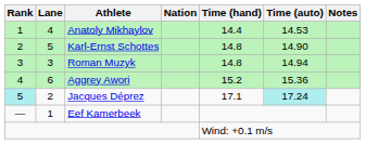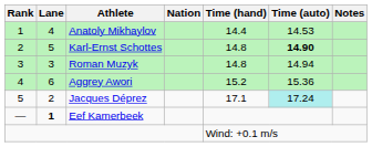Karl-Ernst Schottes | Time (auto): normal -> bold
Jacques Déprez | Rank: paleturquoise background -> no background
Eef Kamerbeek | Lane: normal -> bold
